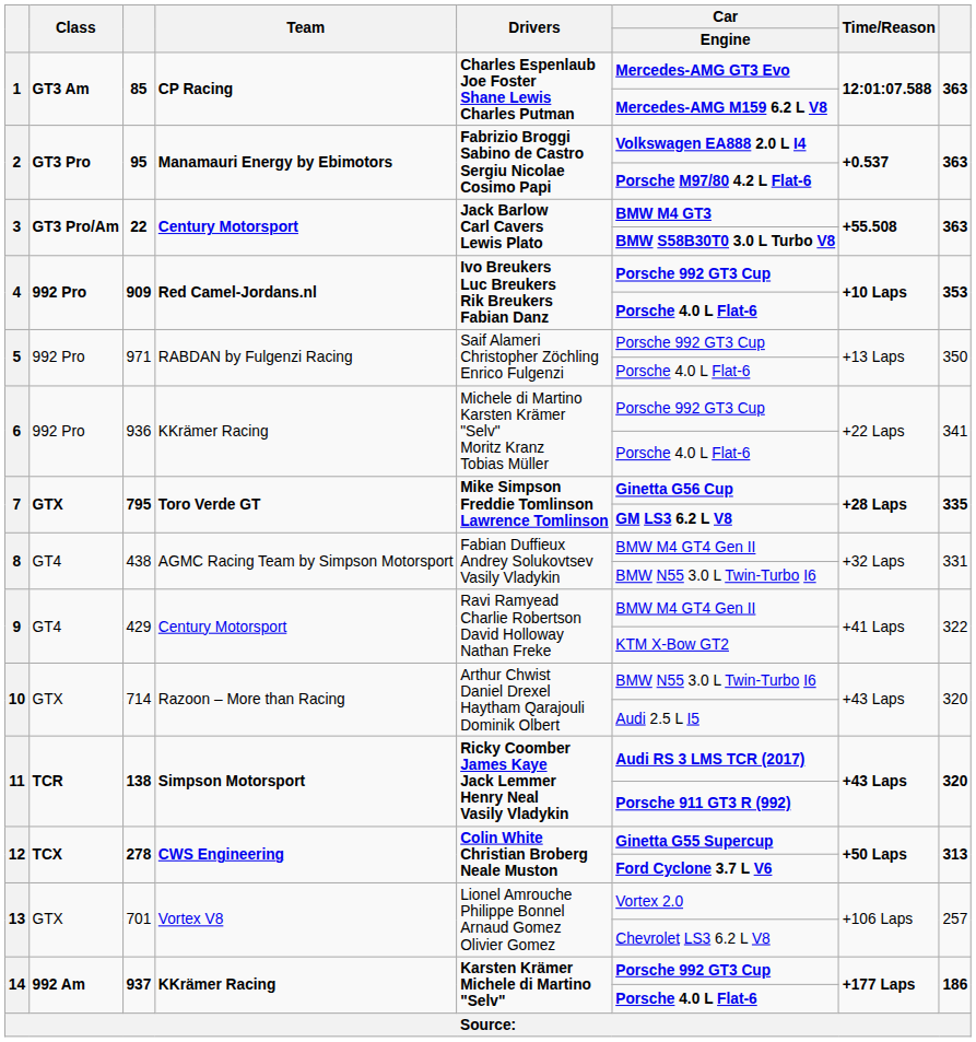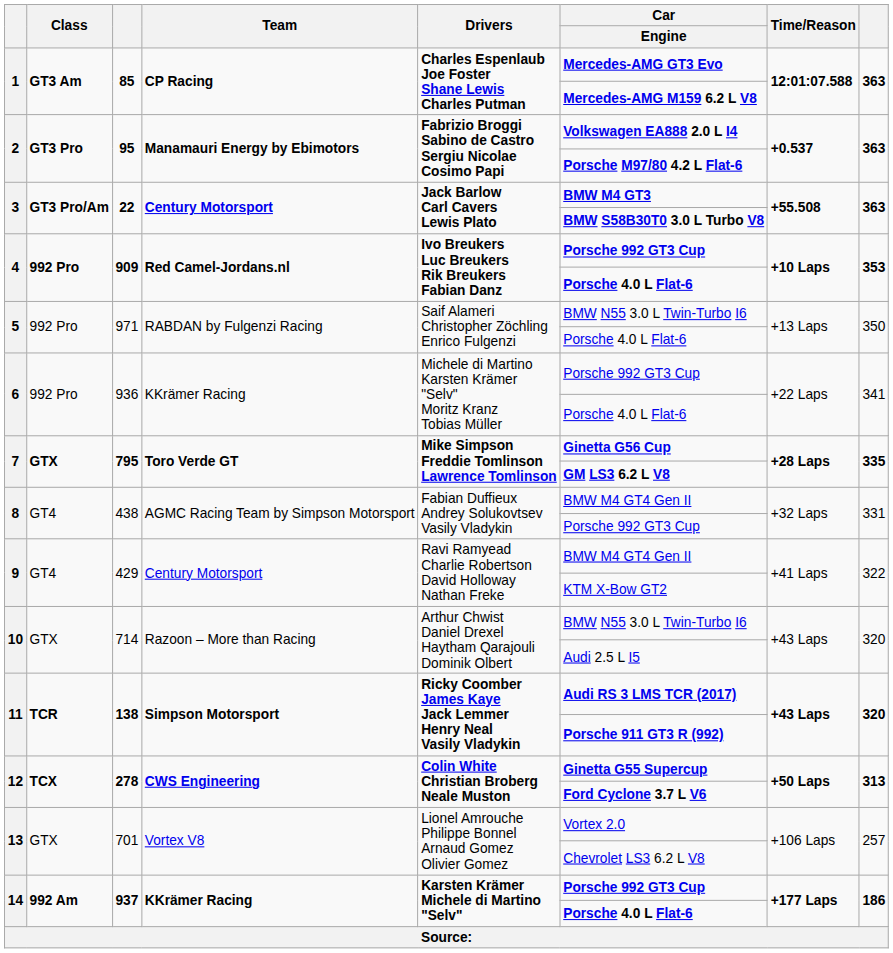row 11 | Car / Engine: Porsche 992 GT3 Cup -> BMW N55 3.0 L Twin-Turbo I6
row 18 | Car / Engine: BMW N55 3.0 L Twin-Turbo I6 -> Porsche 992 GT3 Cup
